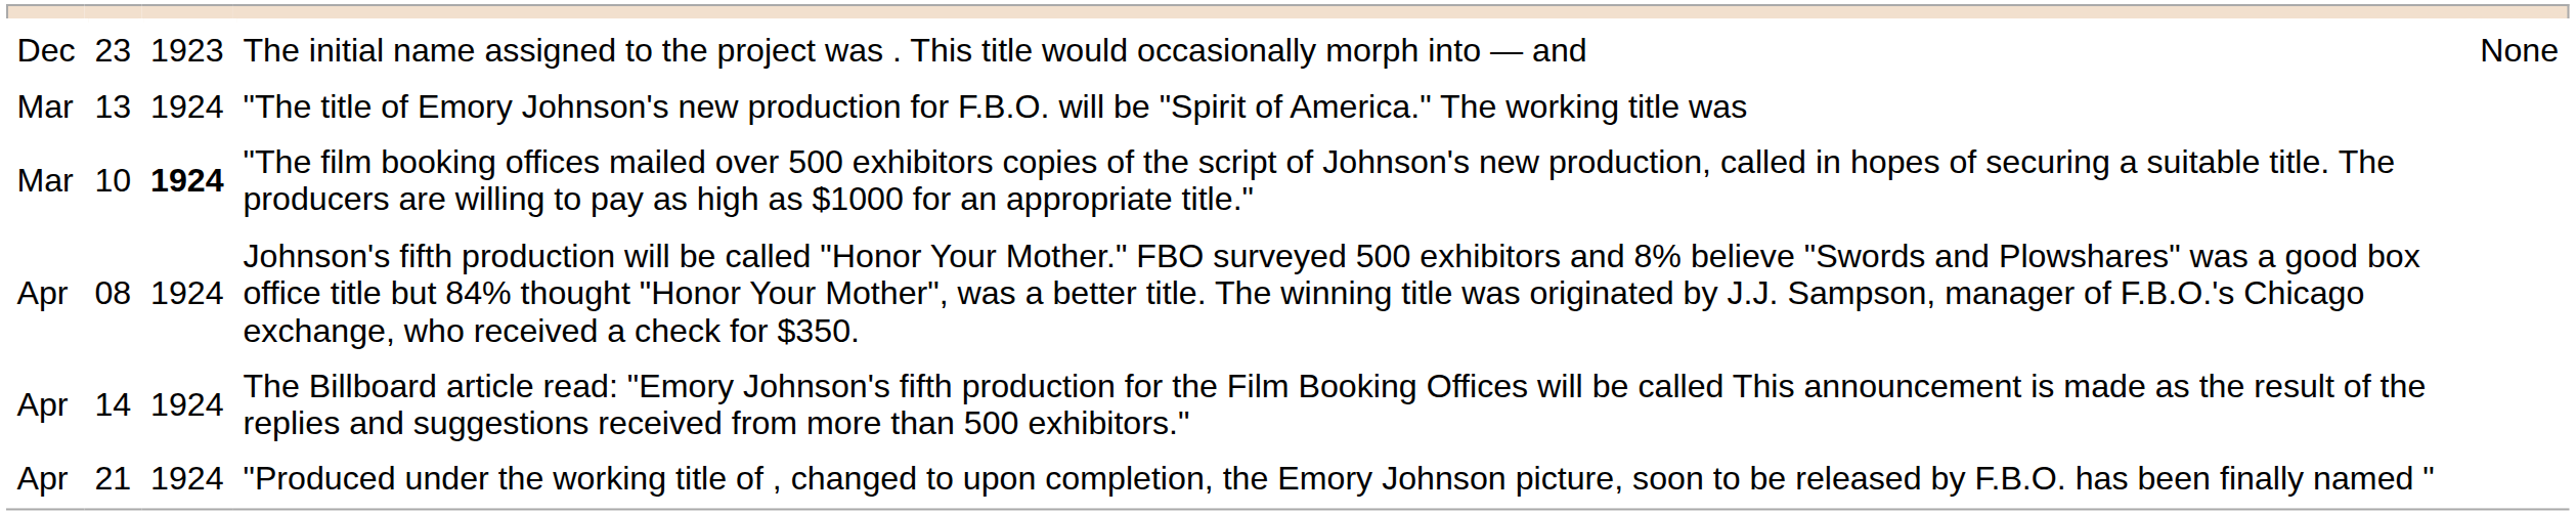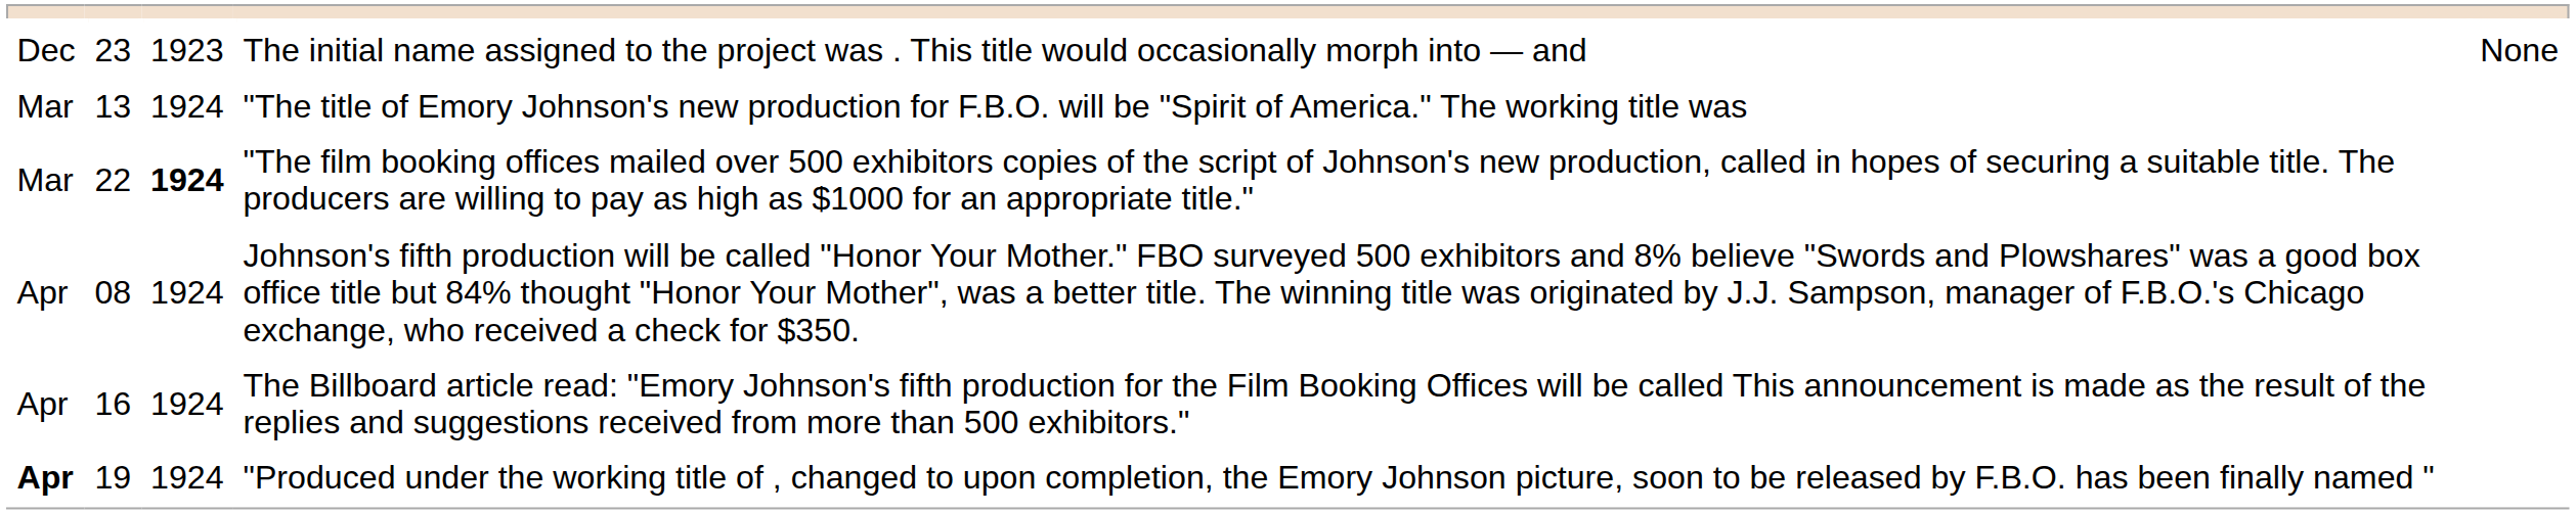row 4 | column 2: 10 -> 22
row 6 | column 2: 14 -> 16
row 7 | column 1: normal -> bold
row 7 | column 2: 21 -> 19
